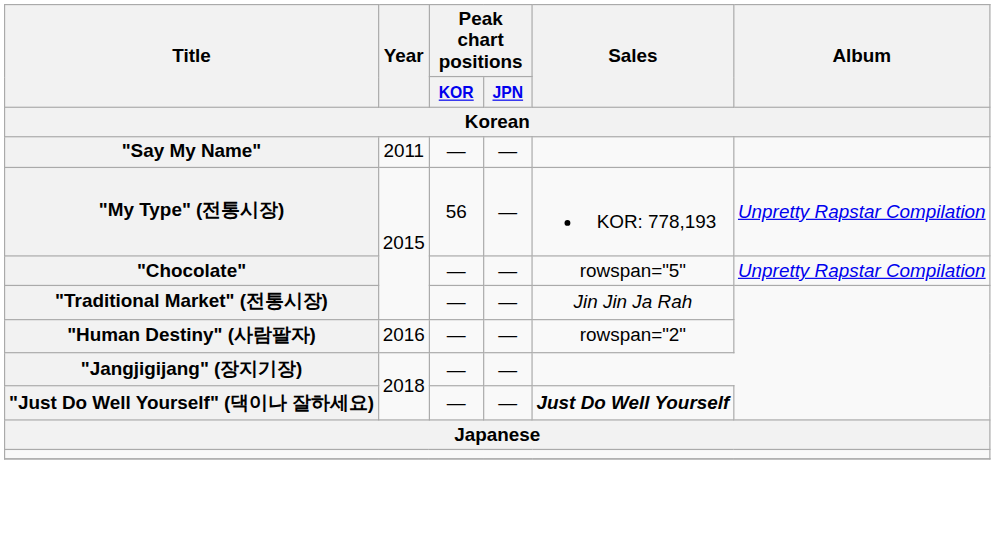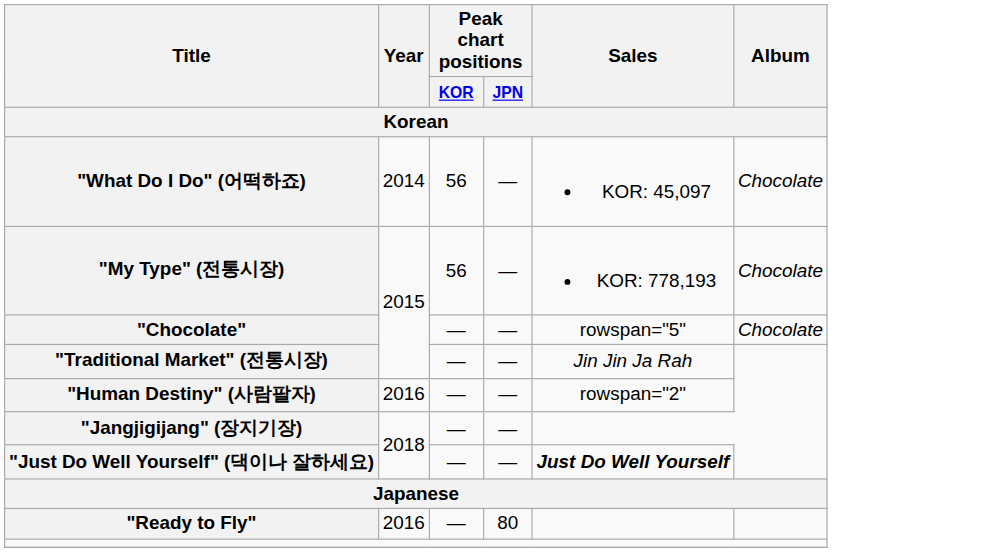- row: "Say My Name" | 2011 | — | —
+ row: "What Do I Do" (어떡하죠) | 2014 | 56 | — | KOR: 45,097 | Chocolate
"My Type" (전통시장) | Album: Unpretty Rapstar Compilation -> Chocolate
"Chocolate" | Album: Unpretty Rapstar Compilation -> Chocolate
+ row: "Ready to Fly" | 2016 | — | 80
